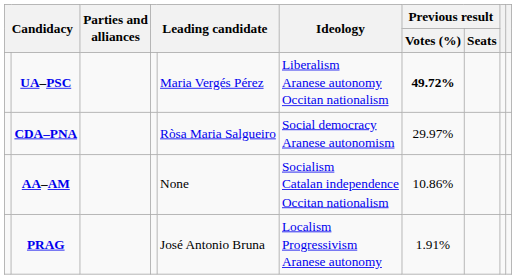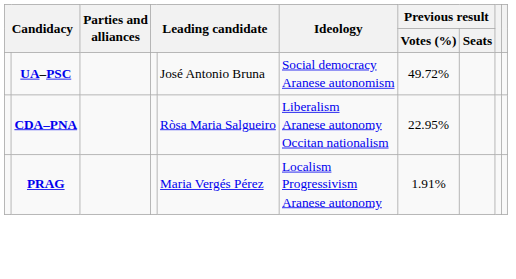UA–PSC | column 5: Maria Vergés Pérez -> José Antonio Bruna
UA–PSC | Ideology: Liberalism Aranese autonomy Occitan nationalism -> Social democracy Aranese autonomism
UA–PSC | Previous result / Votes (%): bold -> normal
CDA–PNA | Ideology: Social democracy Aranese autonomism -> Liberalism Aranese autonomy Occitan nationalism
CDA–PNA | Previous result / Votes (%): 29.97% -> 22.95%
- row: AA–AM | None | Socialism Catalan independence Occitan nationalism | 10.86%
PRAG | column 5: José Antonio Bruna -> Maria Vergés Pérez
